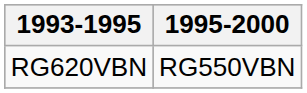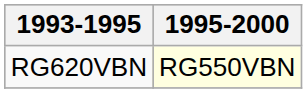RG620VBN | 1995-2000: no background -> lightyellow background
